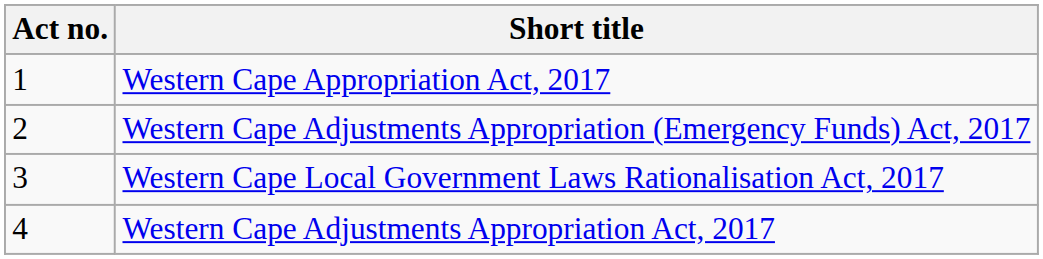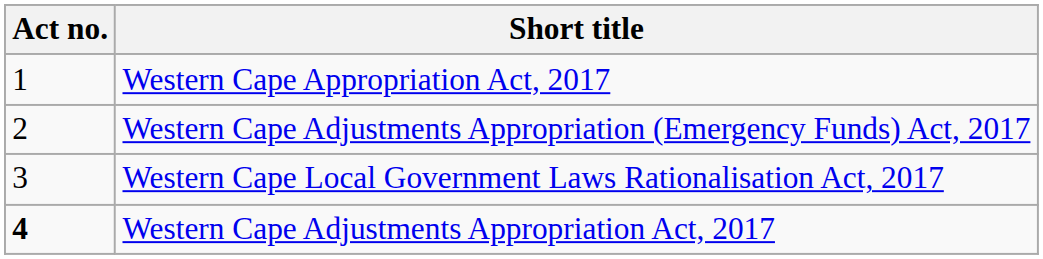Western Cape Adjustments Appropriation Act, 2017 | Act no.: normal -> bold
